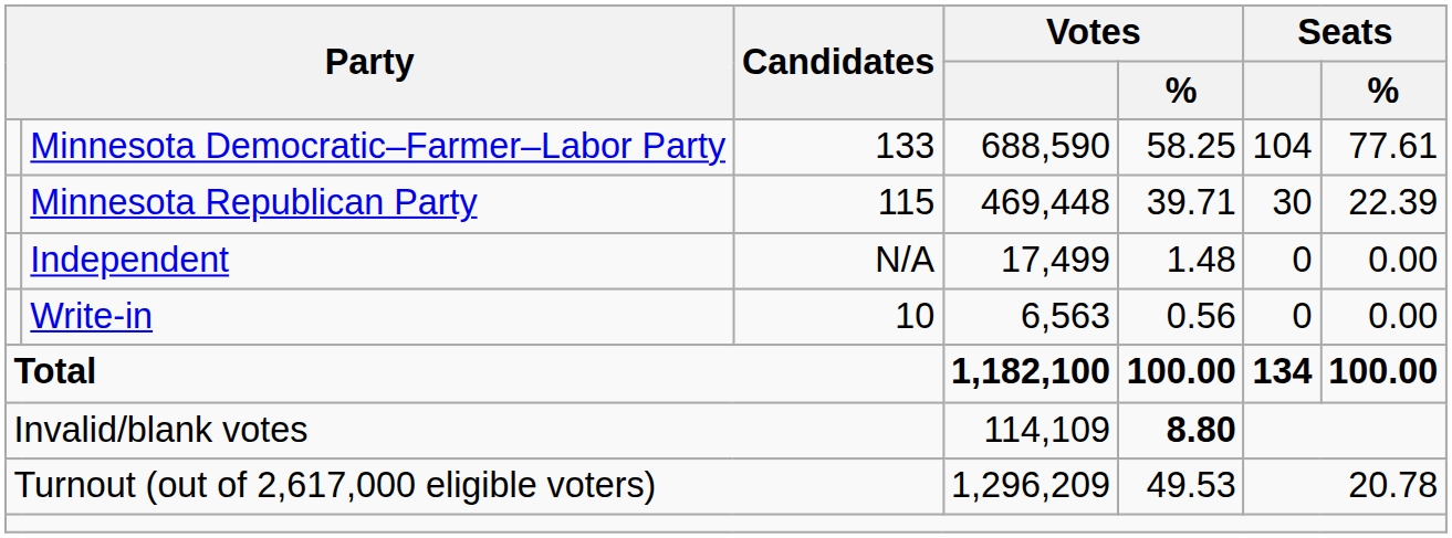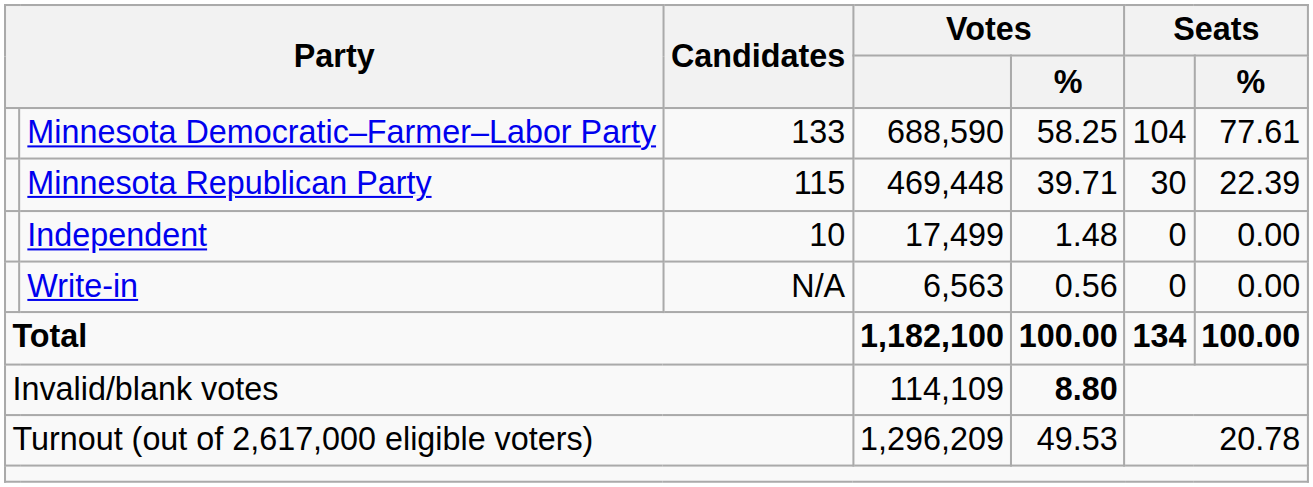Independent | Candidates: N/A -> 10
Write-in | Candidates: 10 -> N/A
